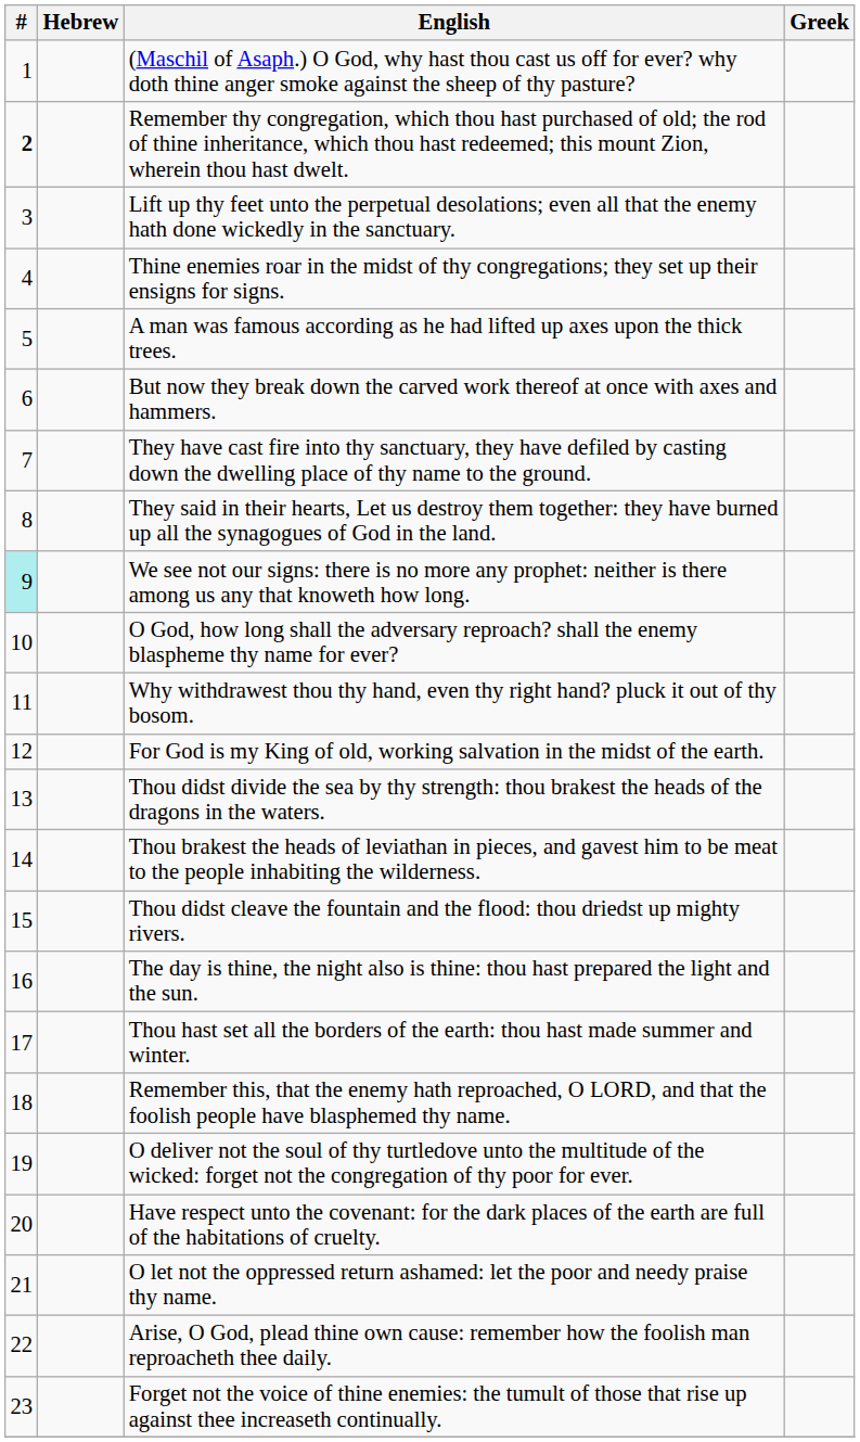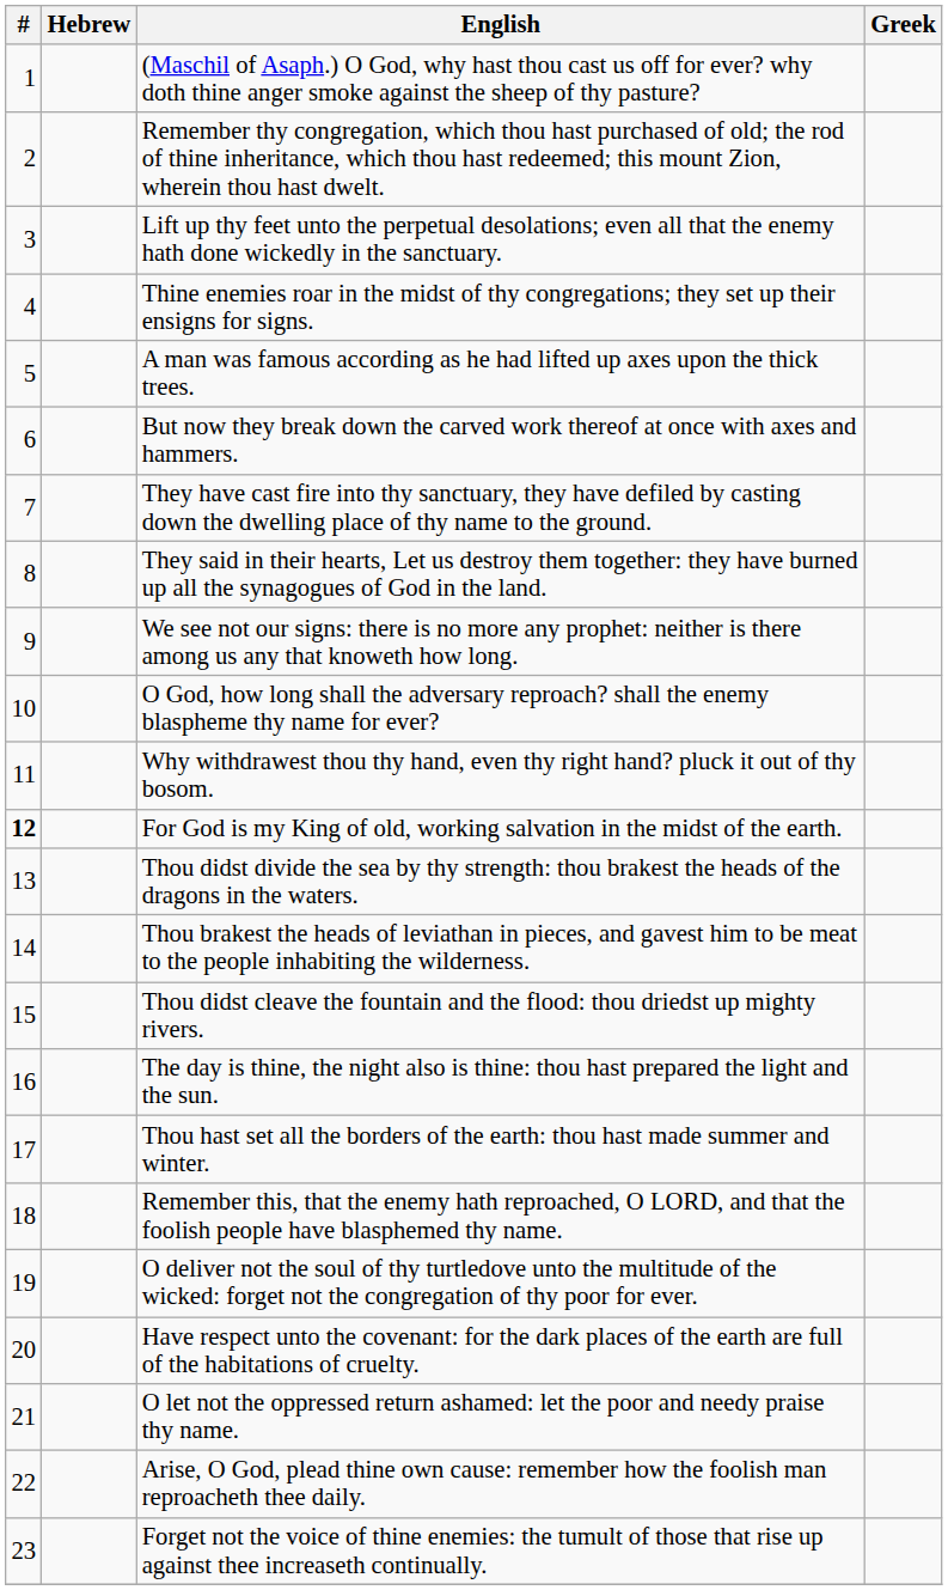row 3 | #: bold -> normal
row 10 | #: paleturquoise background -> no background
row 13 | #: normal -> bold
